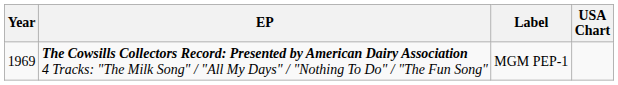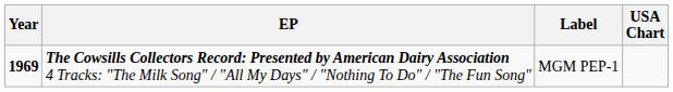row 2 | Year: normal -> bold
